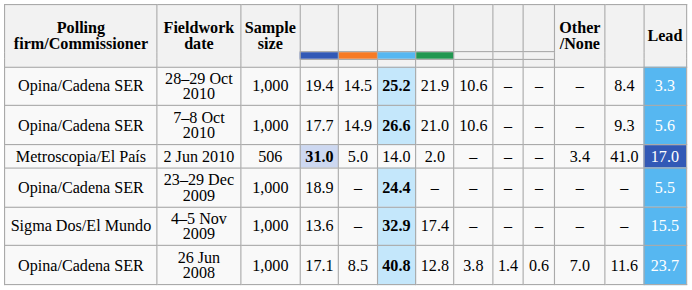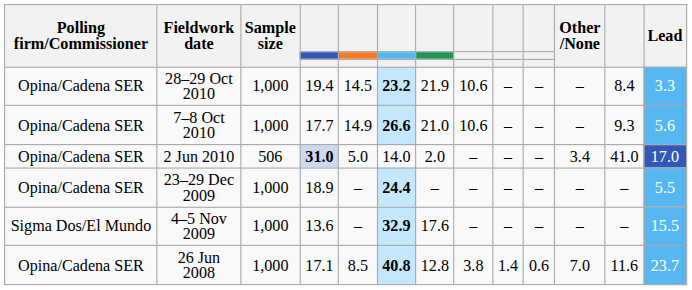28–29 Oct 2010 | column 6: 25.2 -> 23.2
2 Jun 2010 | Polling firm/Commissioner: Metroscopia/El País -> Opina/Cadena SER
4–5 Nov 2009 | column 7: 17.4 -> 17.6
